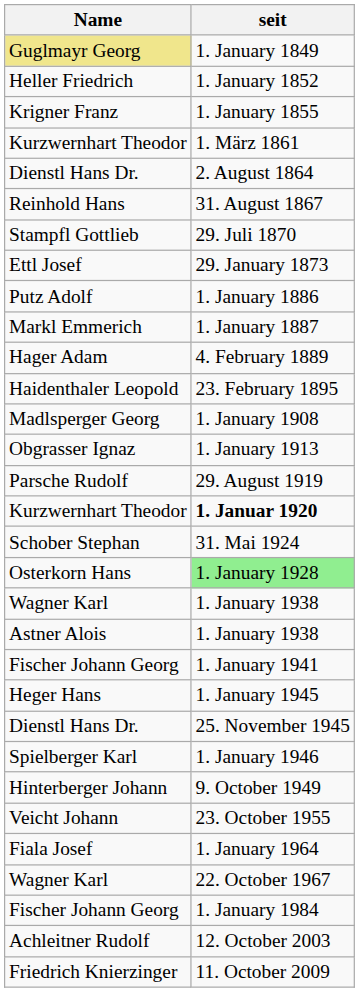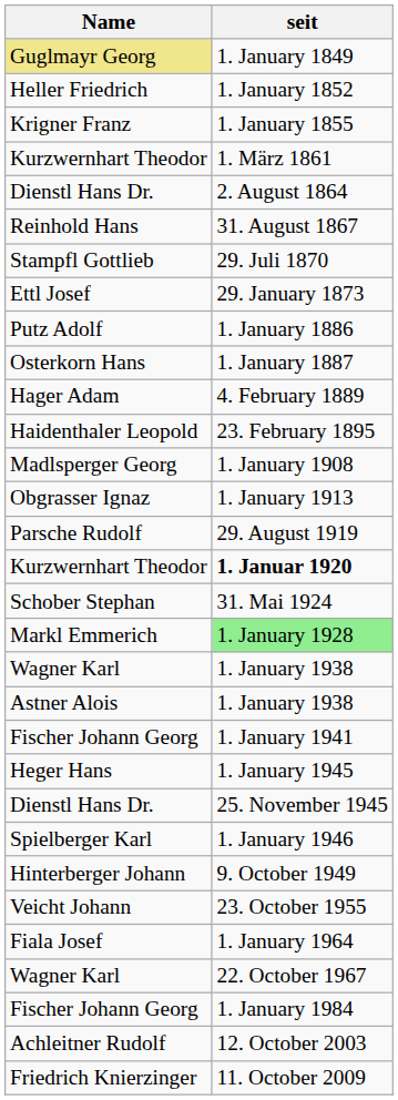row 11 | Name: Markl Emmerich -> Osterkorn Hans
row 19 | Name: Osterkorn Hans -> Markl Emmerich
